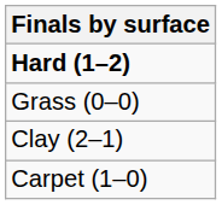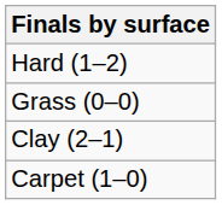row 2 | column 1: bold -> normal
